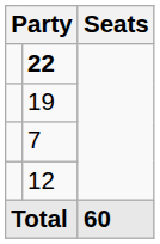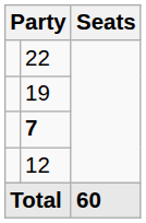22 | column 2: bold -> normal
7 | column 2: normal -> bold
